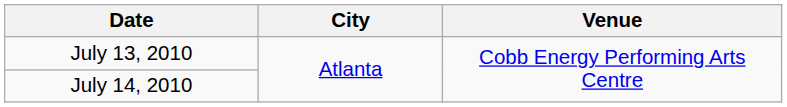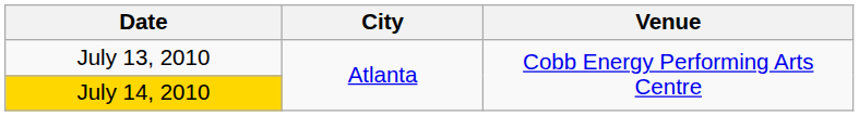July 14, 2010 | Date: no background -> gold background
